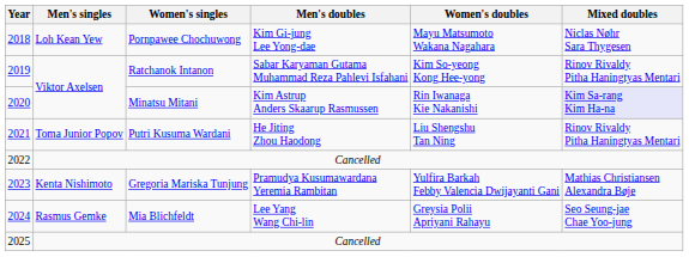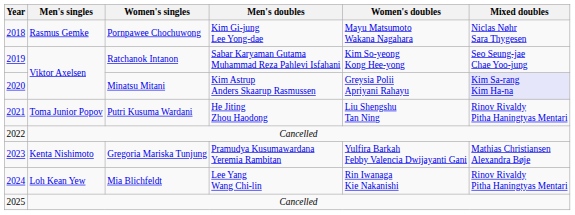2018 | Men's singles: Loh Kean Yew -> Rasmus Gemke
2019 | Mixed doubles: Rinov Rivaldy Pitha Haningtyas Mentari -> Seo Seung-jae Chae Yoo-jung
2020 | Women's doubles: Rin Iwanaga Kie Nakanishi -> Greysia Polii Apriyani Rahayu
2024 | Men's singles: Rasmus Gemke -> Loh Kean Yew
2024 | Women's doubles: Greysia Polii Apriyani Rahayu -> Rin Iwanaga Kie Nakanishi
2024 | Mixed doubles: Seo Seung-jae Chae Yoo-jung -> Rinov Rivaldy Pitha Haningtyas Mentari
